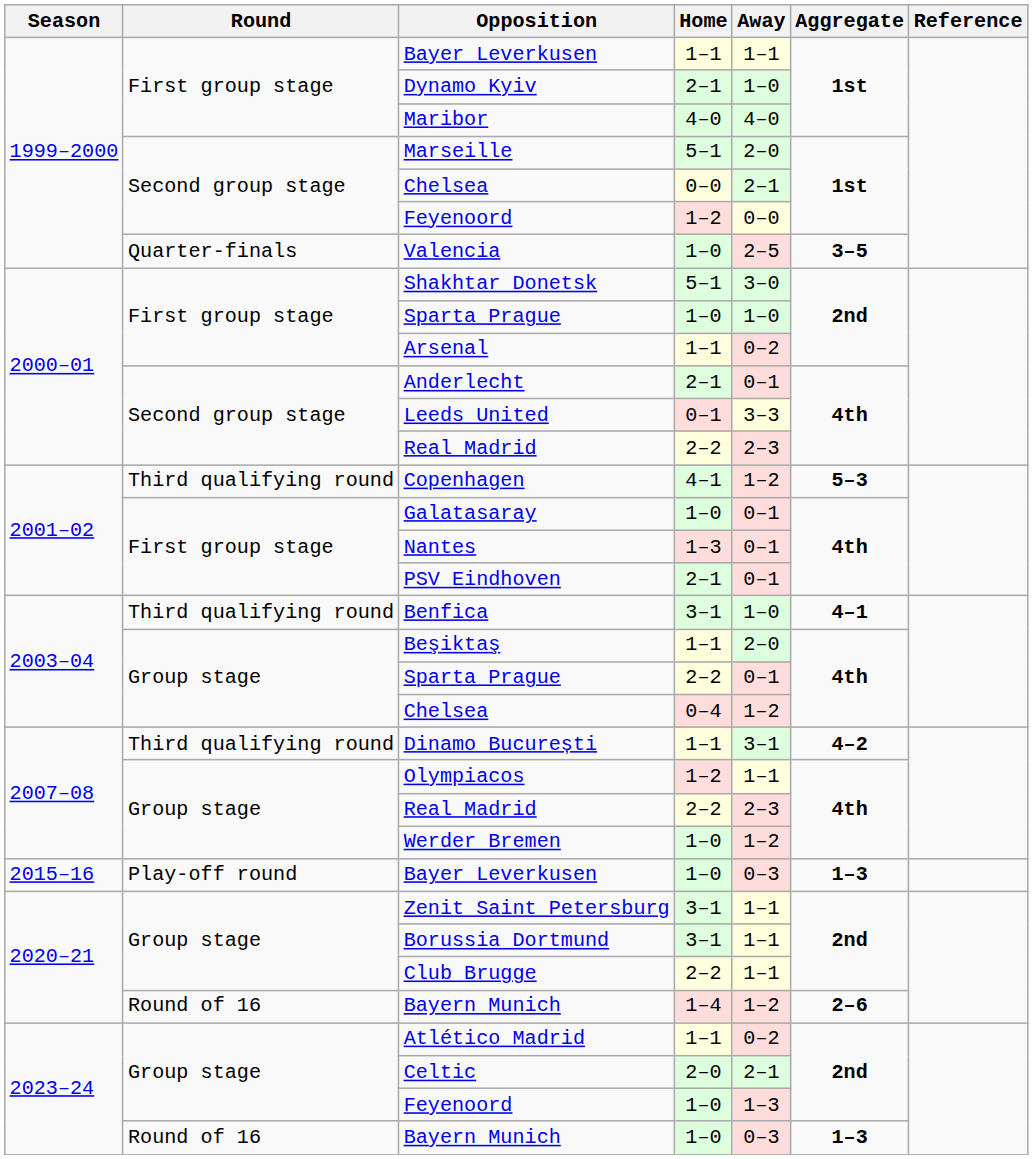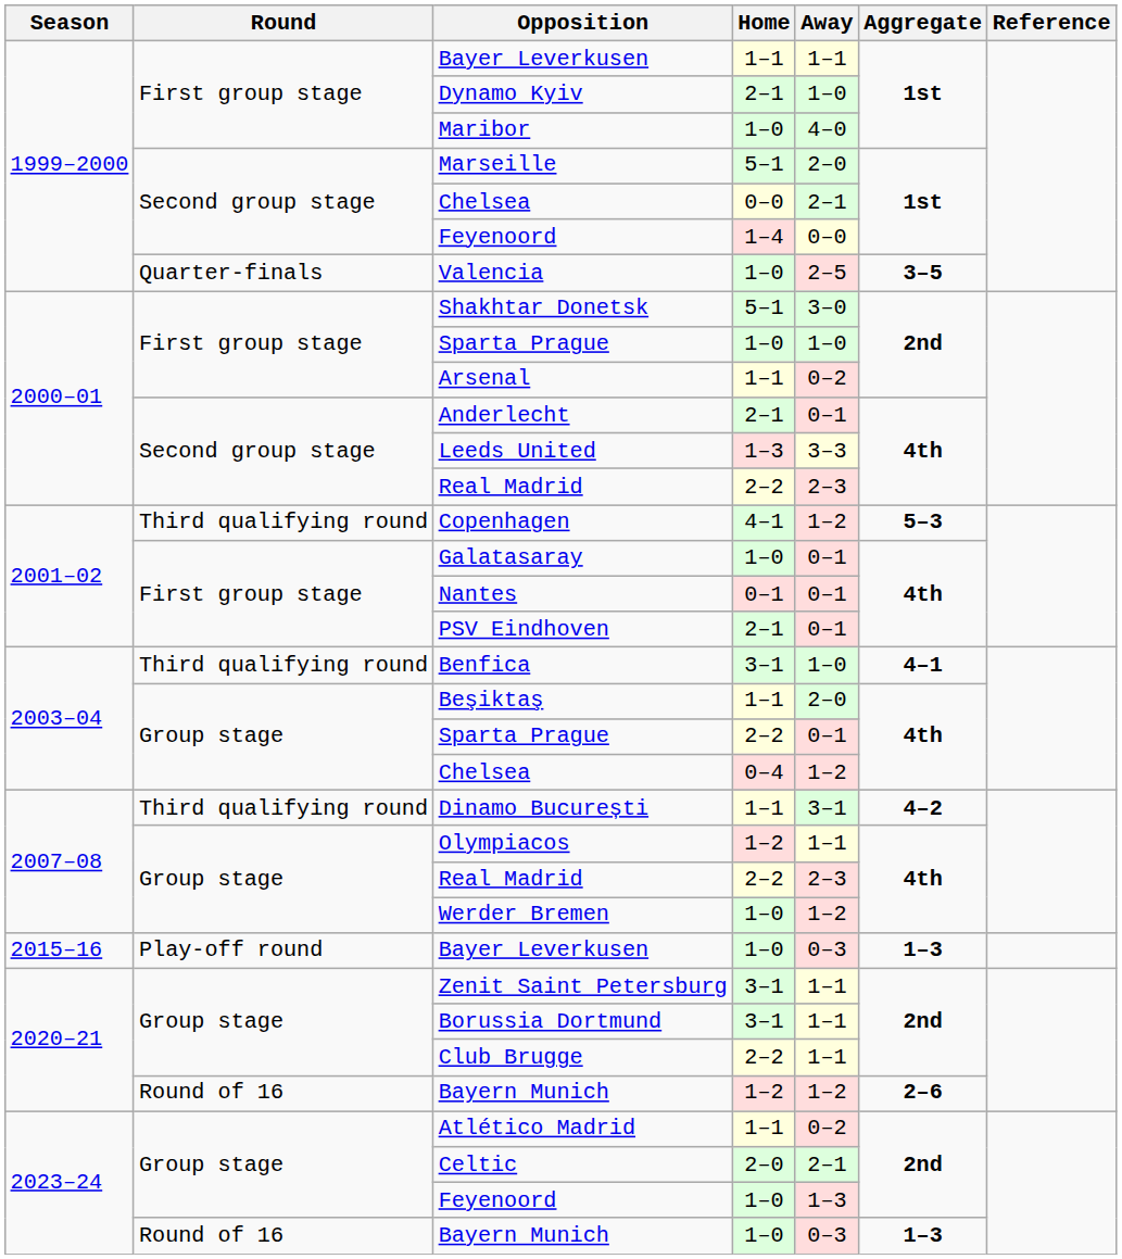Maribor | Home: 4–0 -> 1–0
1999–2000 / Feyenoord | Home: 1–2 -> 1–4
Leeds United | Home: 0–1 -> 1–3
Nantes | Home: 1–3 -> 0–1
2020–21 / Bayern Munich | Home: 1–4 -> 1–2
